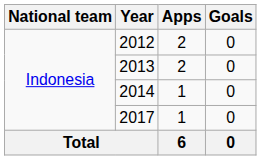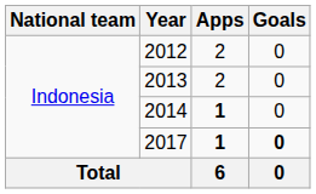2014 | Apps: normal -> bold
2017 | Apps: normal -> bold
2017 | Goals: normal -> bold
